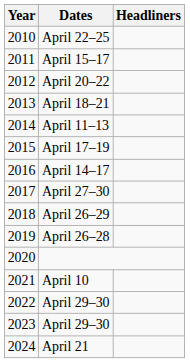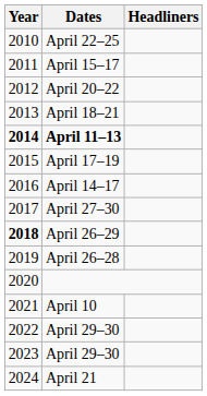April 11–13 | Year: normal -> bold
April 11–13 | Dates: normal -> bold
April 26–29 | Year: normal -> bold
